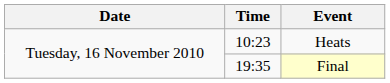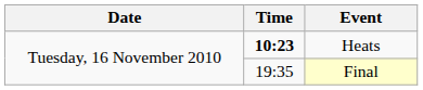Heats | Time: normal -> bold
